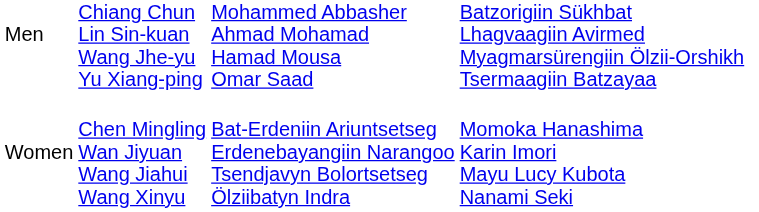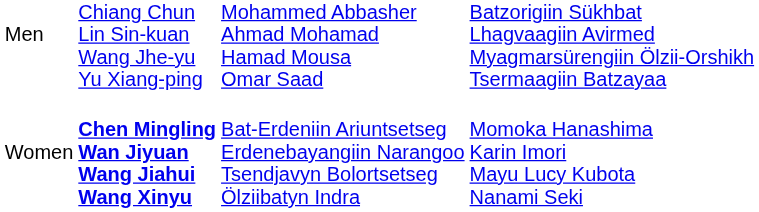Women | column 2: normal -> bold
